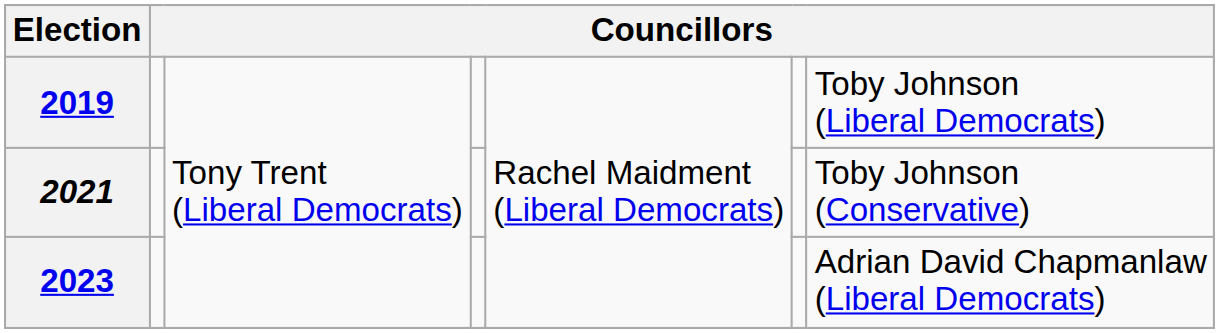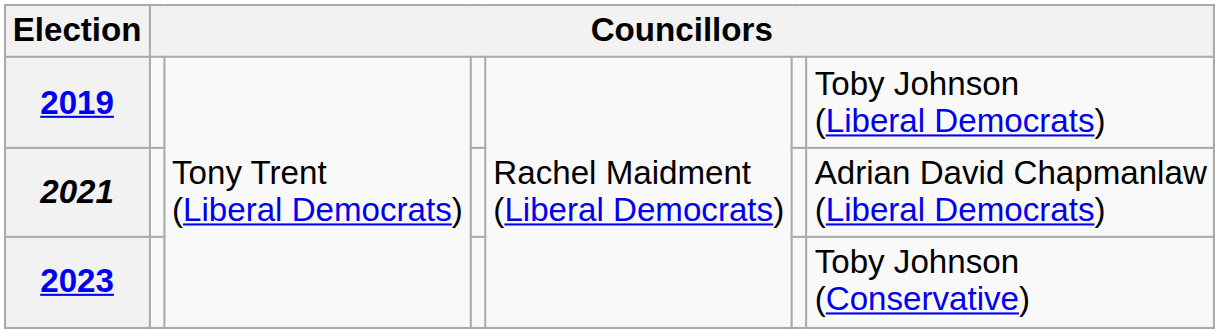2021 | column 7: Toby Johnson (Conservative) -> Adrian David Chapmanlaw (Liberal Democrats)
2023 | column 7: Adrian David Chapmanlaw (Liberal Democrats) -> Toby Johnson (Conservative)
